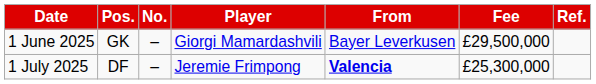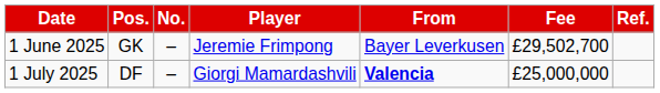1 June 2025 | Player: Giorgi Mamardashvili -> Jeremie Frimpong
1 June 2025 | Fee: £29,500,000 -> £29,502,700
1 July 2025 | Player: Jeremie Frimpong -> Giorgi Mamardashvili
1 July 2025 | Fee: £25,300,000 -> £25,000,000
